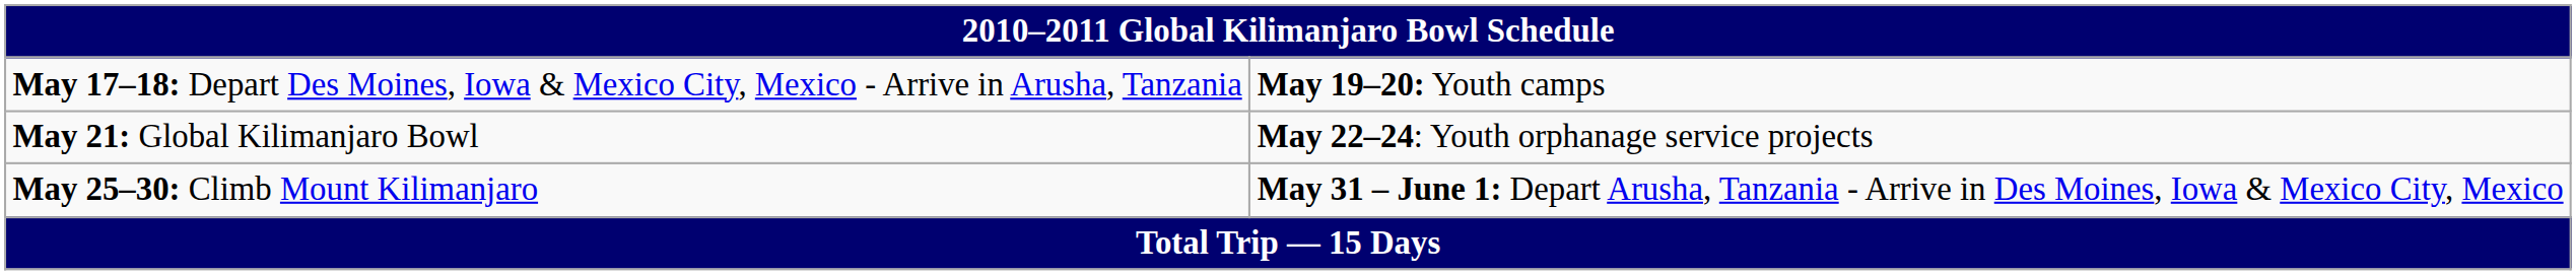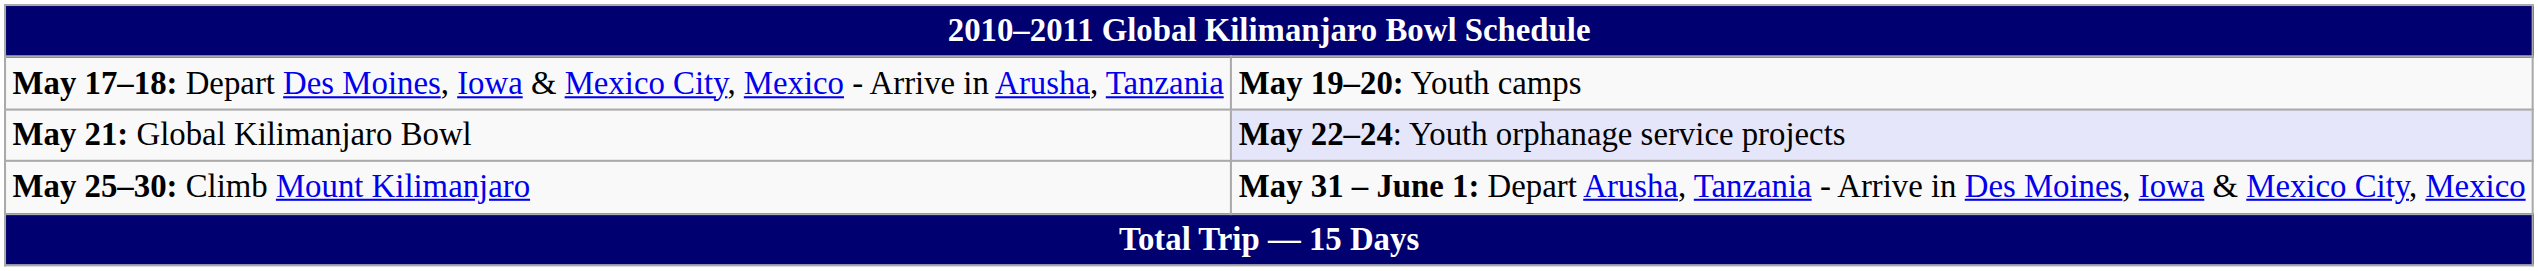May 21: Global Kilimanjaro Bowl | column 2: no background -> lavender background
